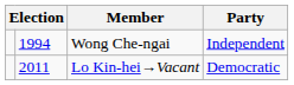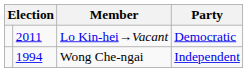rows swapped: Wong Che-ngai <-> Lo Kin-hei→Vacant
